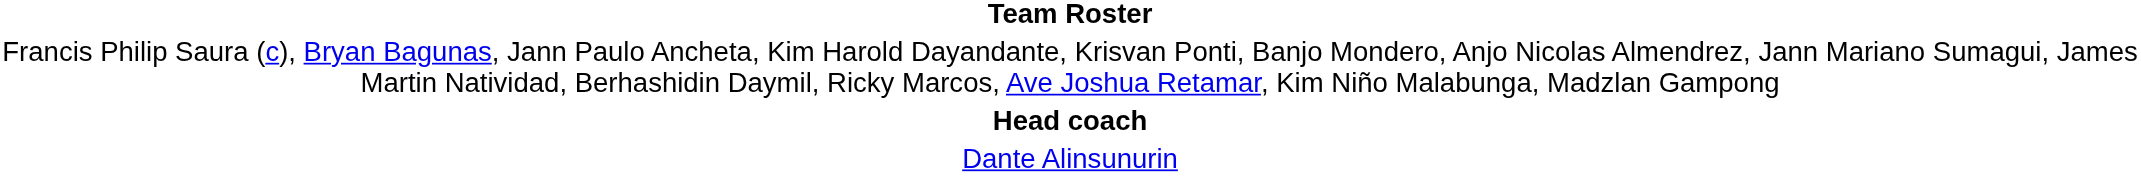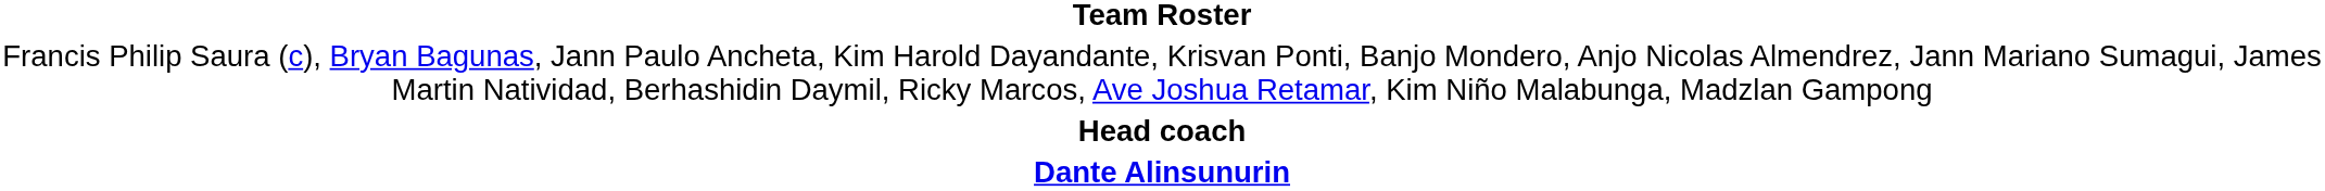row 4 | column 1: normal -> bold
